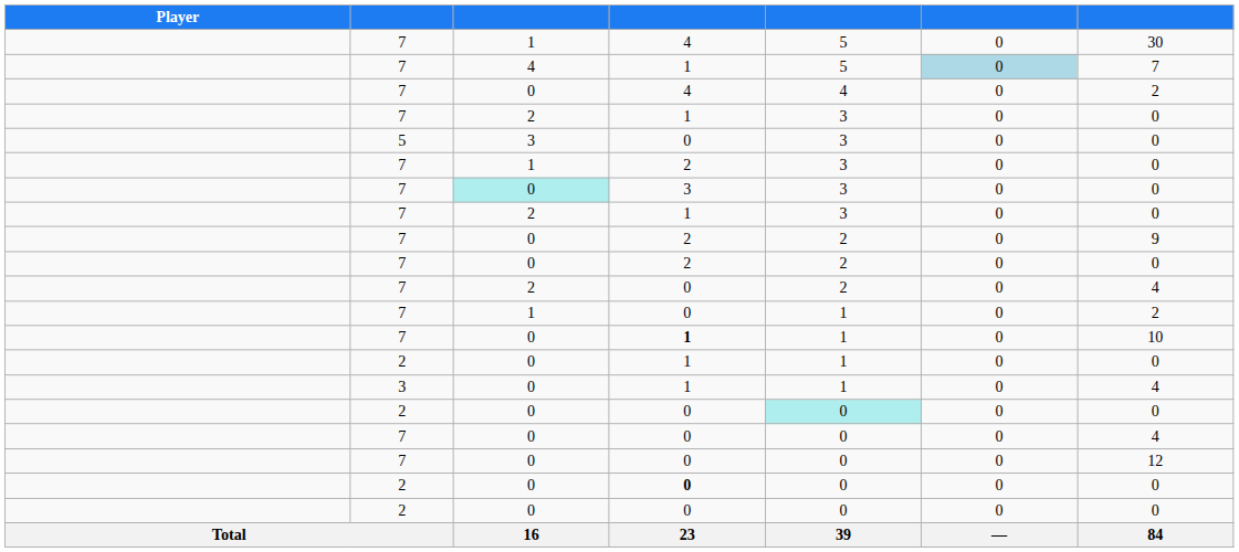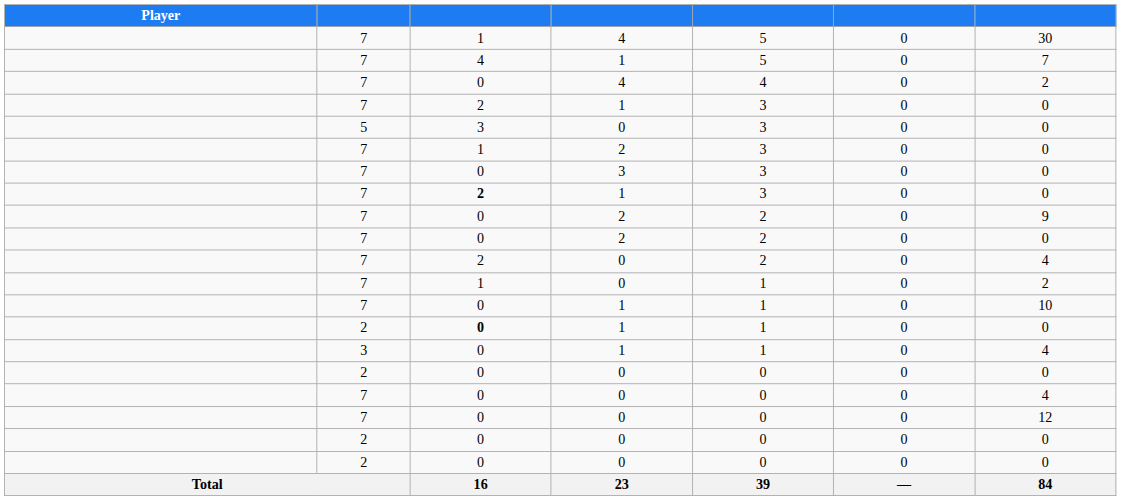row 3 | column 6: lightblue background -> no background
row 8 | column 3: paleturquoise background -> no background
row 9 | column 3: normal -> bold
row 14 | column 4: bold -> normal
row 15 | column 3: normal -> bold
row 17 | column 5: paleturquoise background -> no background
row 20 | column 4: bold -> normal
